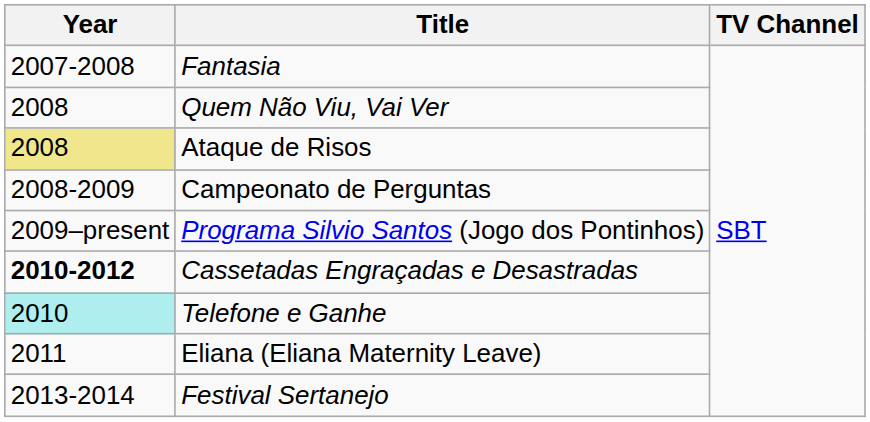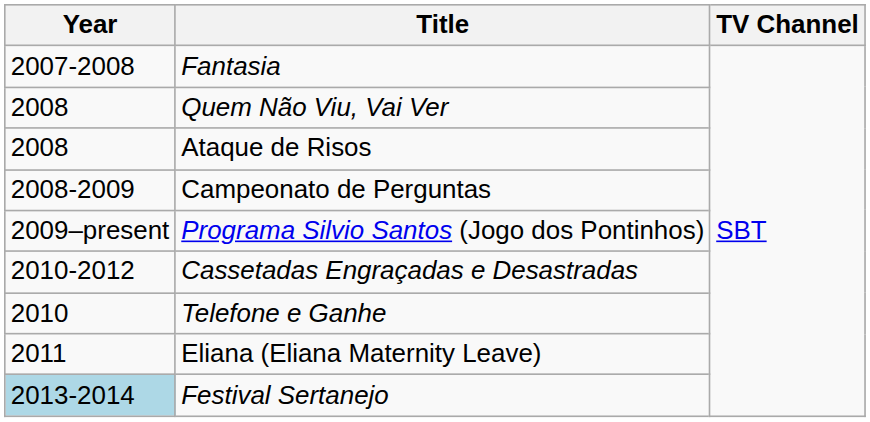Ataque de Risos | Year: khaki background -> no background
Cassetadas Engraçadas e Desastradas | Year: bold -> normal
Telefone e Ganhe | Year: paleturquoise background -> no background
Festival Sertanejo | Year: no background -> lightblue background
